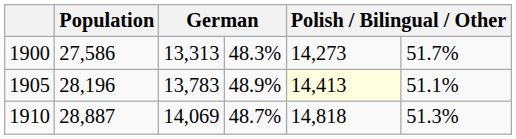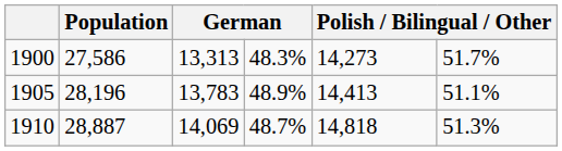1905 | column 5: lightyellow background -> no background
